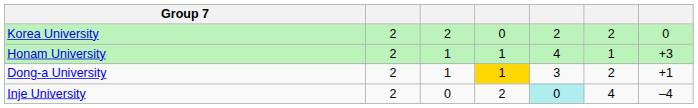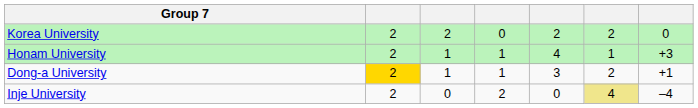Dong-a University | column 2: no background -> gold background
Dong-a University | column 4: gold background -> no background
Inje University | column 5: paleturquoise background -> no background
Inje University | column 6: no background -> khaki background
